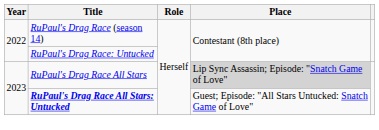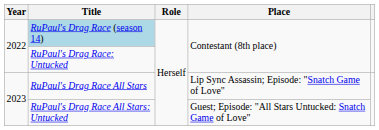RuPaul's Drag Race (season 14) | Title: no background -> lightblue background
RuPaul's Drag Race All Stars | Place: lightgrey background -> no background
RuPaul's Drag Race All Stars: Untucked | Title: bold -> normal
